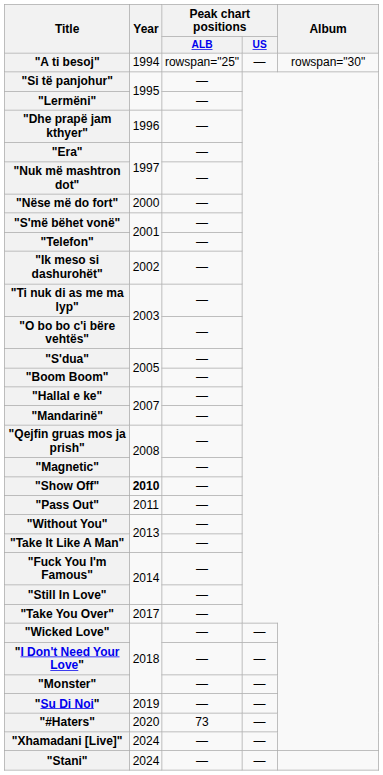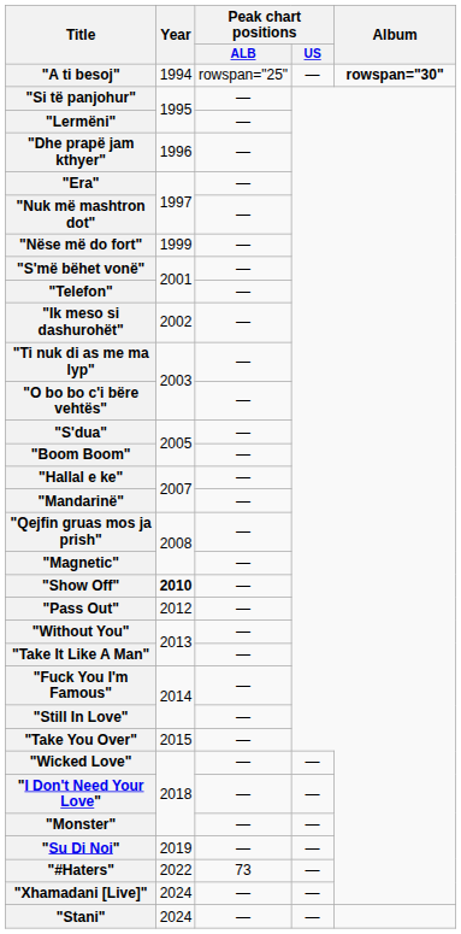"A ti besoj" | Album: normal -> bold
"Nëse më do fort" | Year: 2000 -> 1999
"Pass Out" | Year: 2011 -> 2012
"Take You Over" | Year: 2017 -> 2015
"#Haters" | Year: 2020 -> 2022
